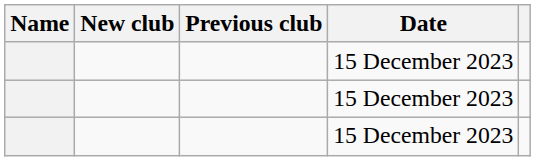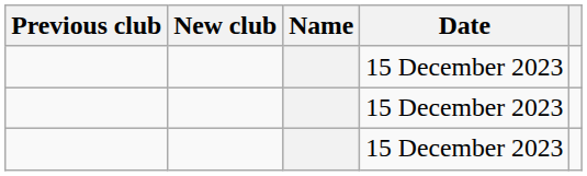columns swapped: Name <-> Previous club
